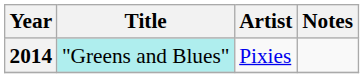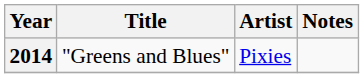2014 | Title: paleturquoise background -> no background
